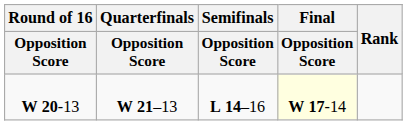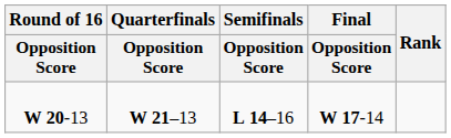W 20-13 | Final / Opposition Score: lightyellow background -> no background
